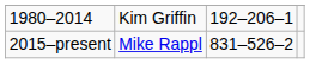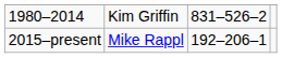1980–2014 | column 3: 192–206–1 -> 831–526–2
2015–present | column 3: 831–526–2 -> 192–206–1
